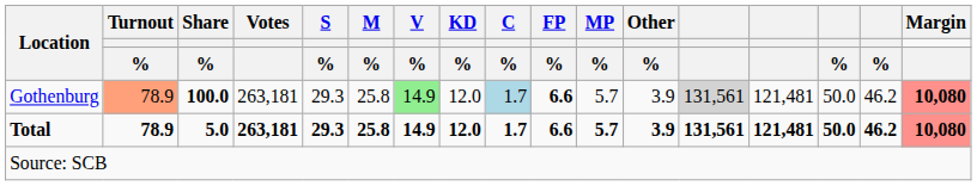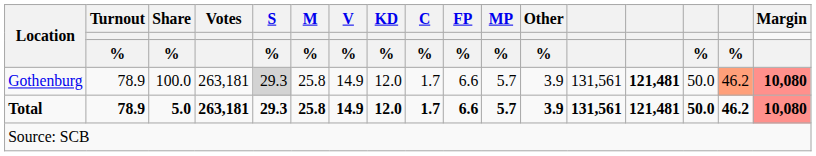Gothenburg | Turnout / %: lightsalmon background -> no background
Gothenburg | Share / %: bold -> normal
Gothenburg | S / %: no background -> lightgrey background
Gothenburg | V / %: lightgreen background -> no background
Gothenburg | C / %: lightblue background -> no background
Gothenburg | FP / %: bold -> normal
Gothenburg | column 13: lightgrey background -> no background
Gothenburg | column 14: normal -> bold
Gothenburg | column 16: no background -> lightsalmon background
